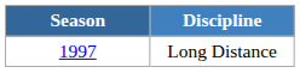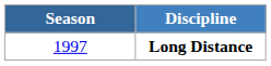1997 | column 2: normal -> bold
